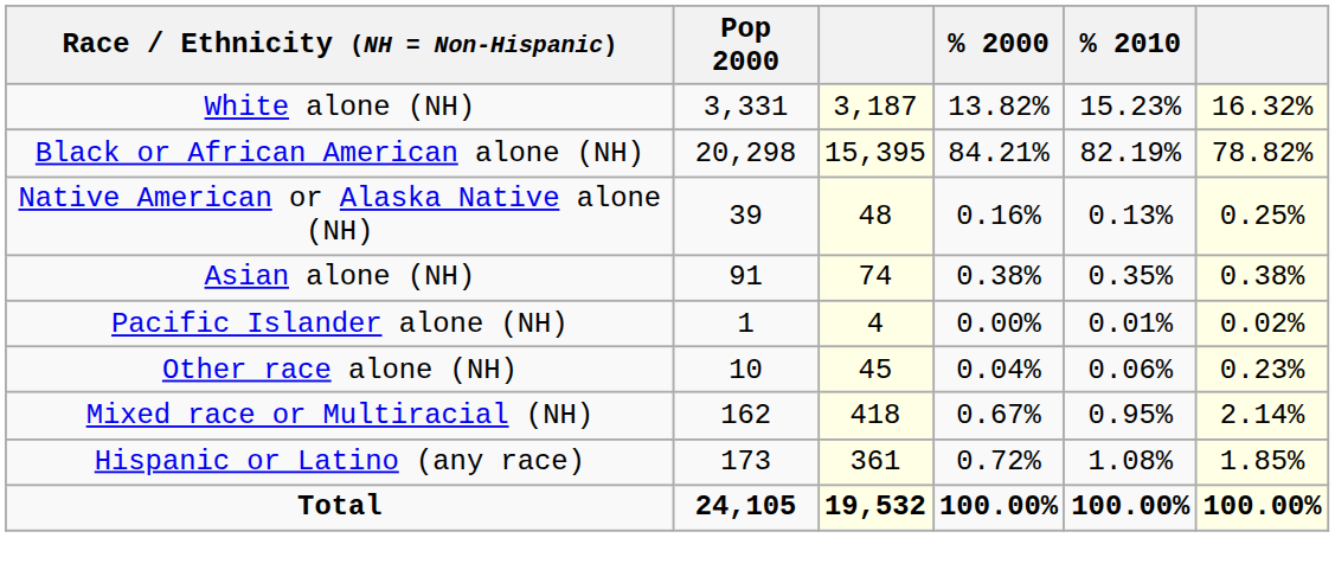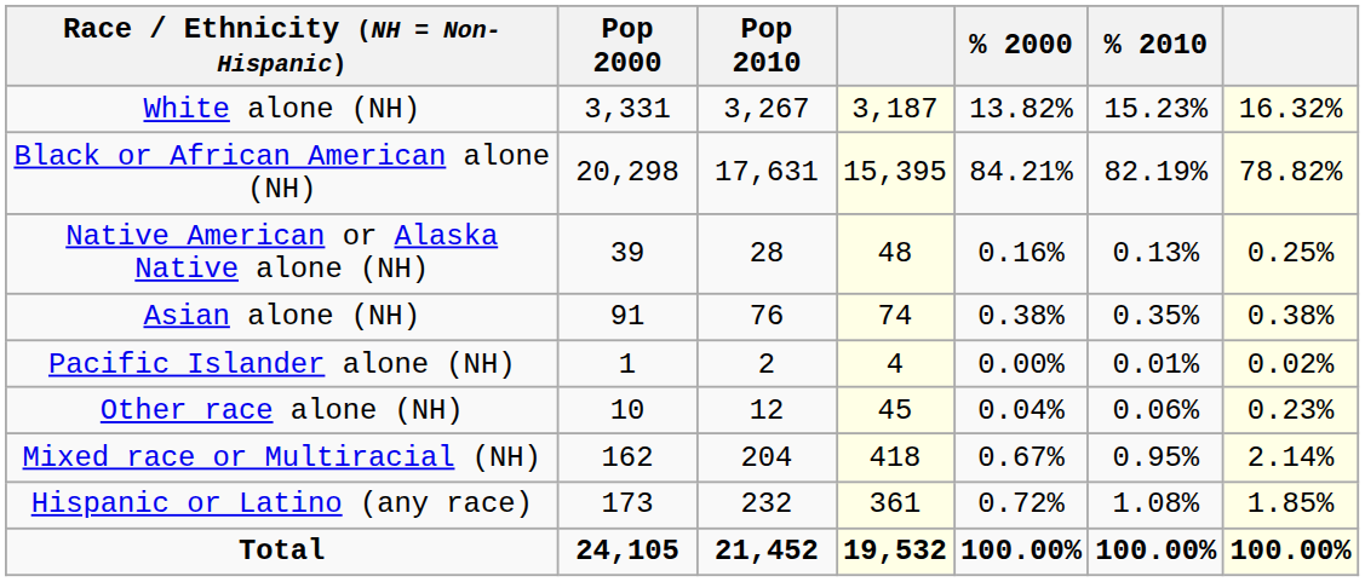+ column: Pop 2010 | 3,267 | 17,631 | 28 | 76 | 2 | 12 | 204 | 232 | 21,452
